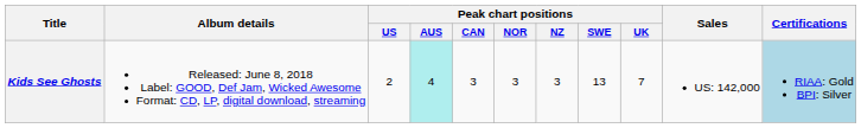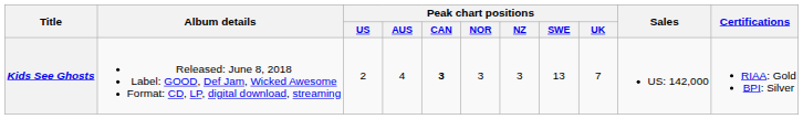Kids See Ghosts | Peak chart positions / AUS: paleturquoise background -> no background
Kids See Ghosts | Peak chart positions / CAN: normal -> bold
Kids See Ghosts | Certifications: lightblue background -> no background
